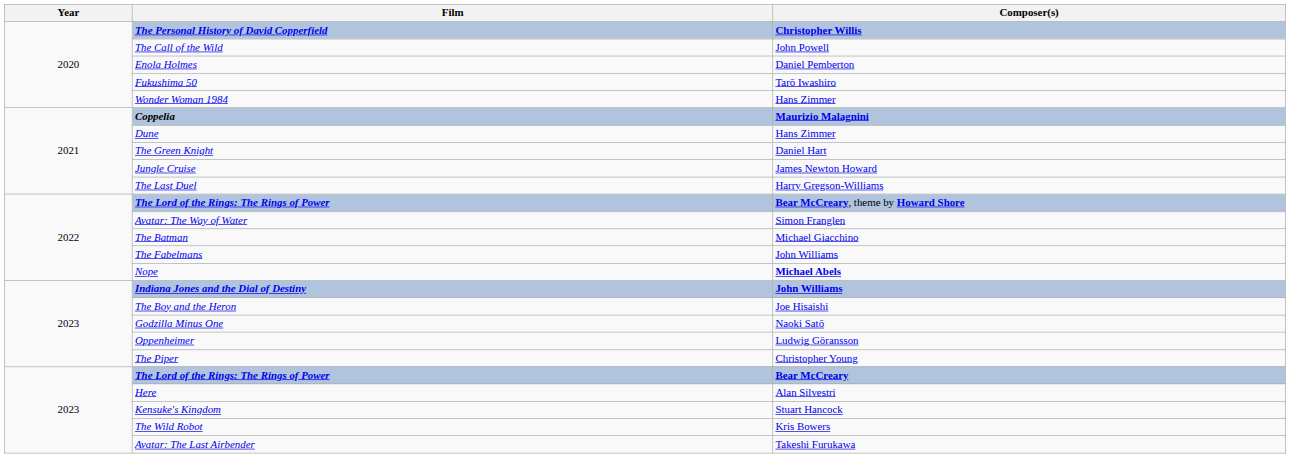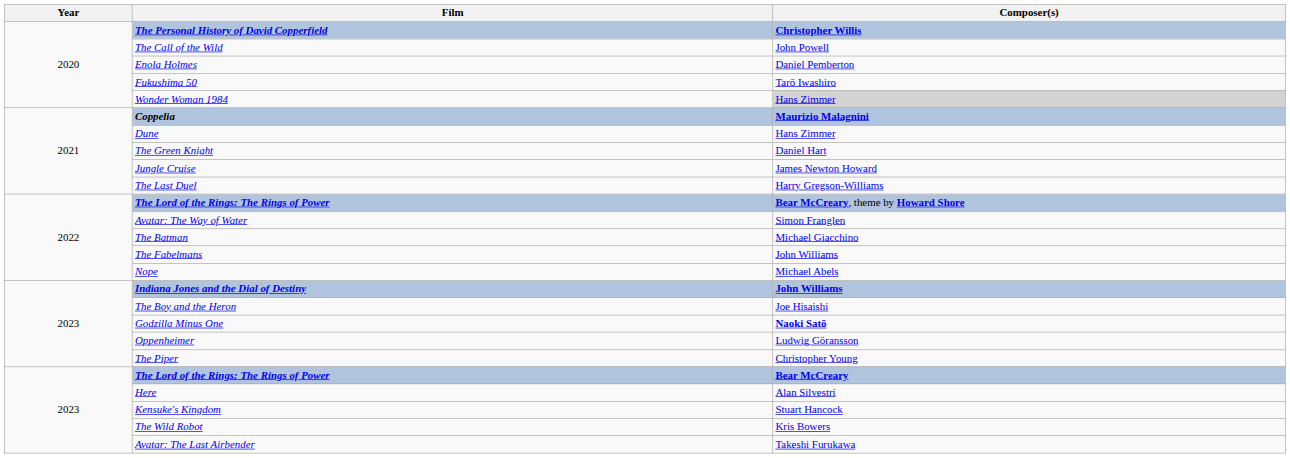Wonder Woman 1984 | Composer(s): no background -> lightgrey background
Nope | Composer(s): bold -> normal
Godzilla Minus One | Composer(s): normal -> bold
